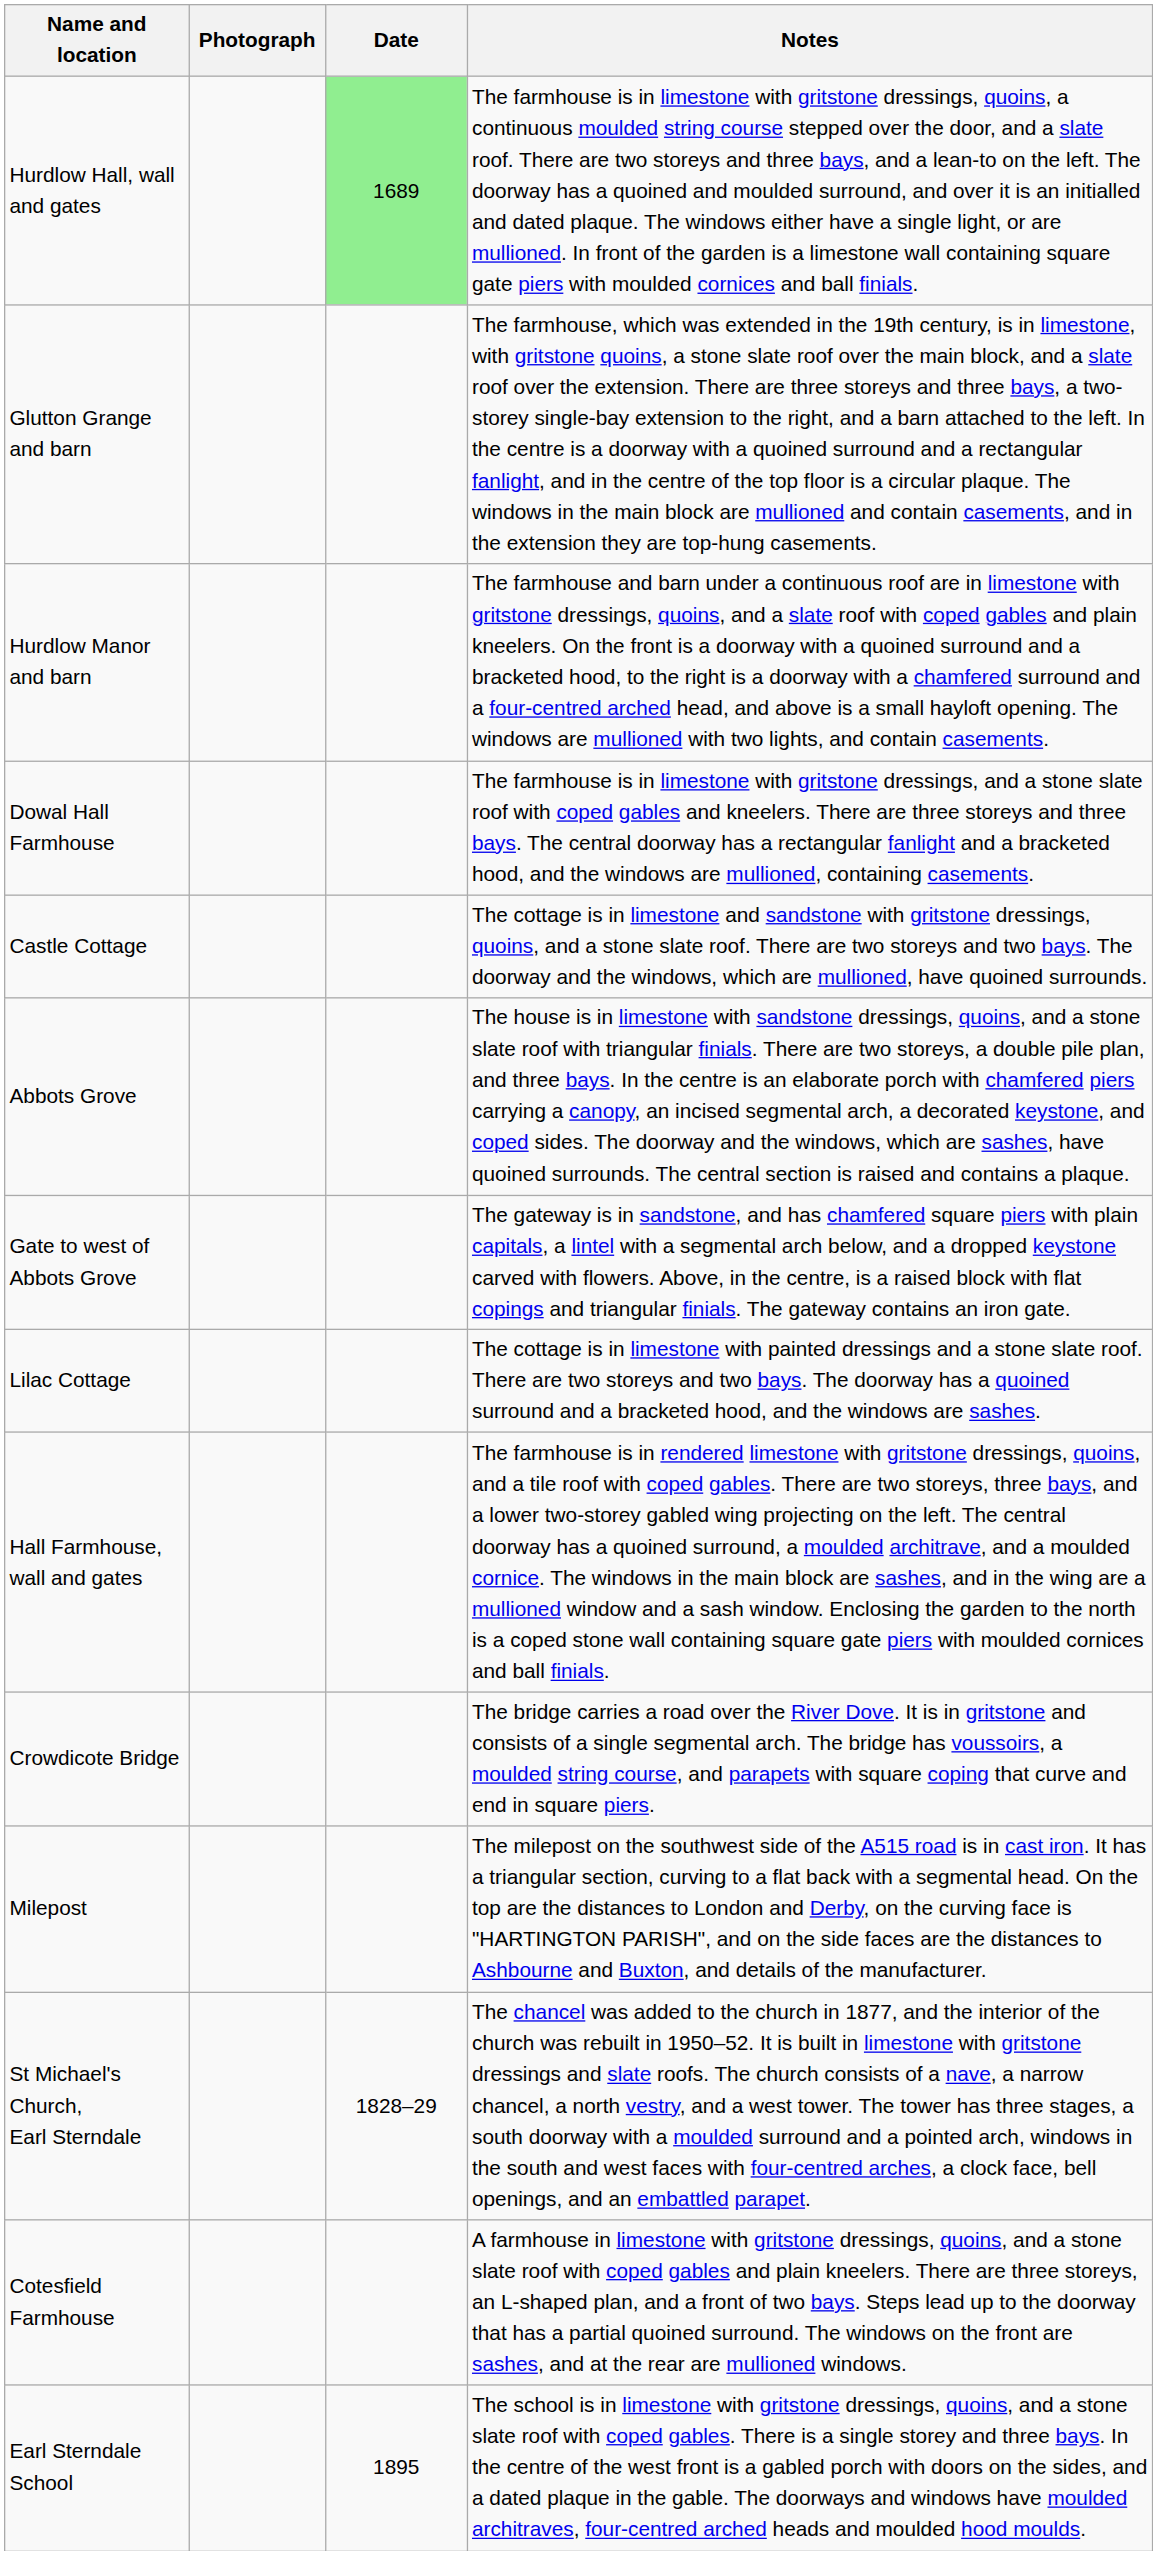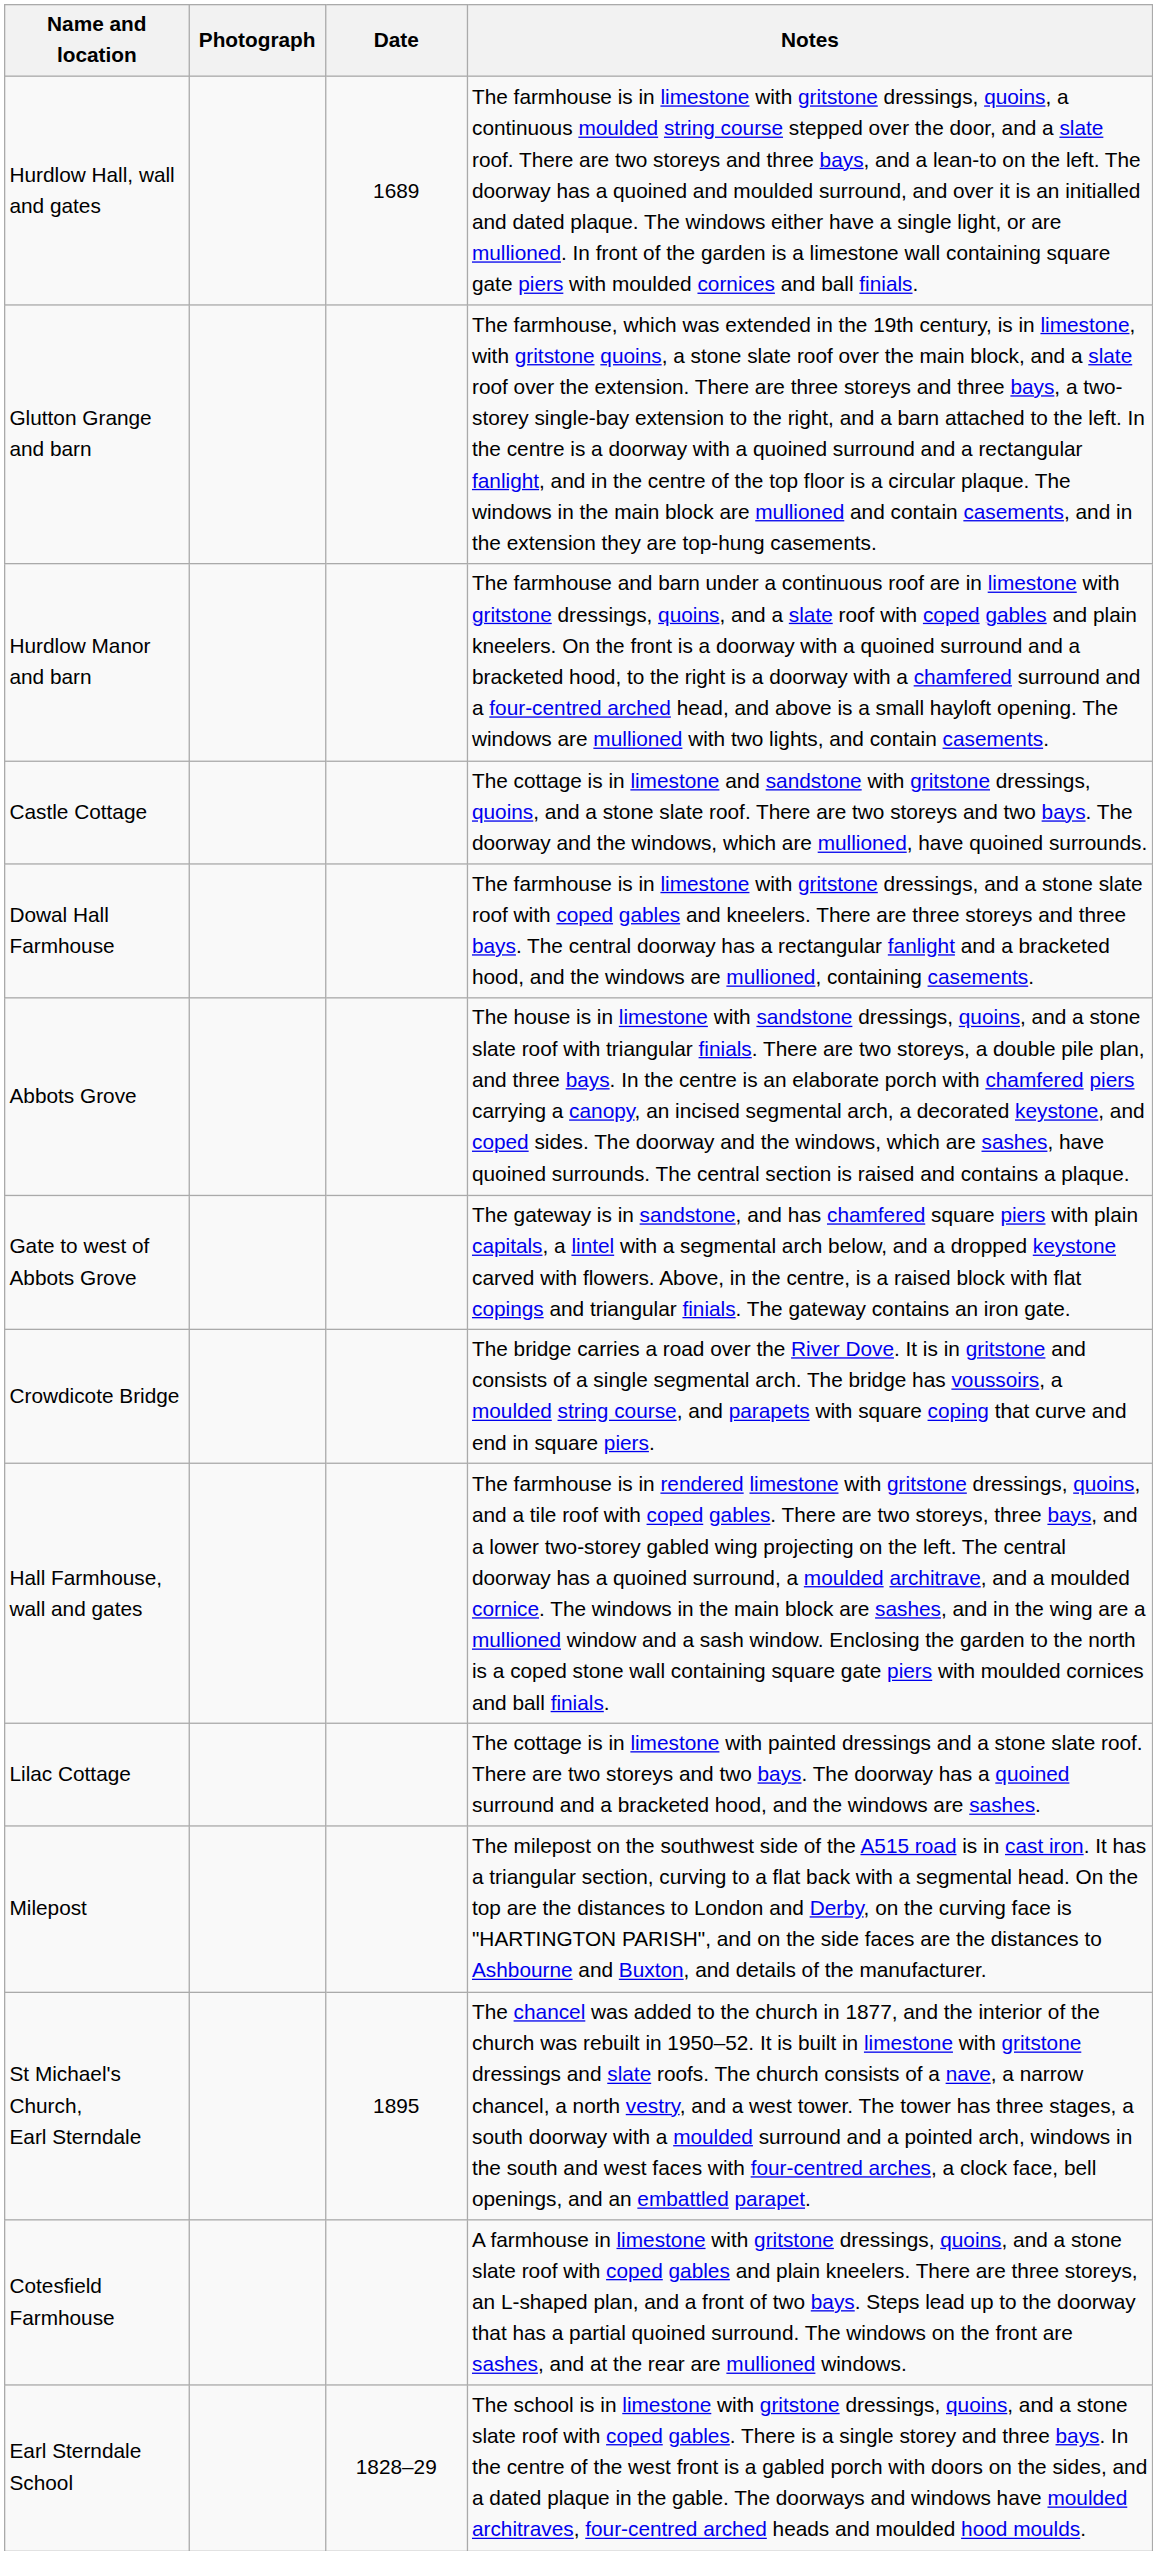Hurdlow Hall, wall and gates | Date: lightgreen background -> no background
rows swapped: Castle Cottage <-> Dowal Hall Farmhouse
rows swapped: Crowdicote Bridge <-> Lilac Cottage
St Michael's Church, Earl Sterndale | Date: 1828–29 -> 1895
Earl Sterndale School | Date: 1895 -> 1828–29
